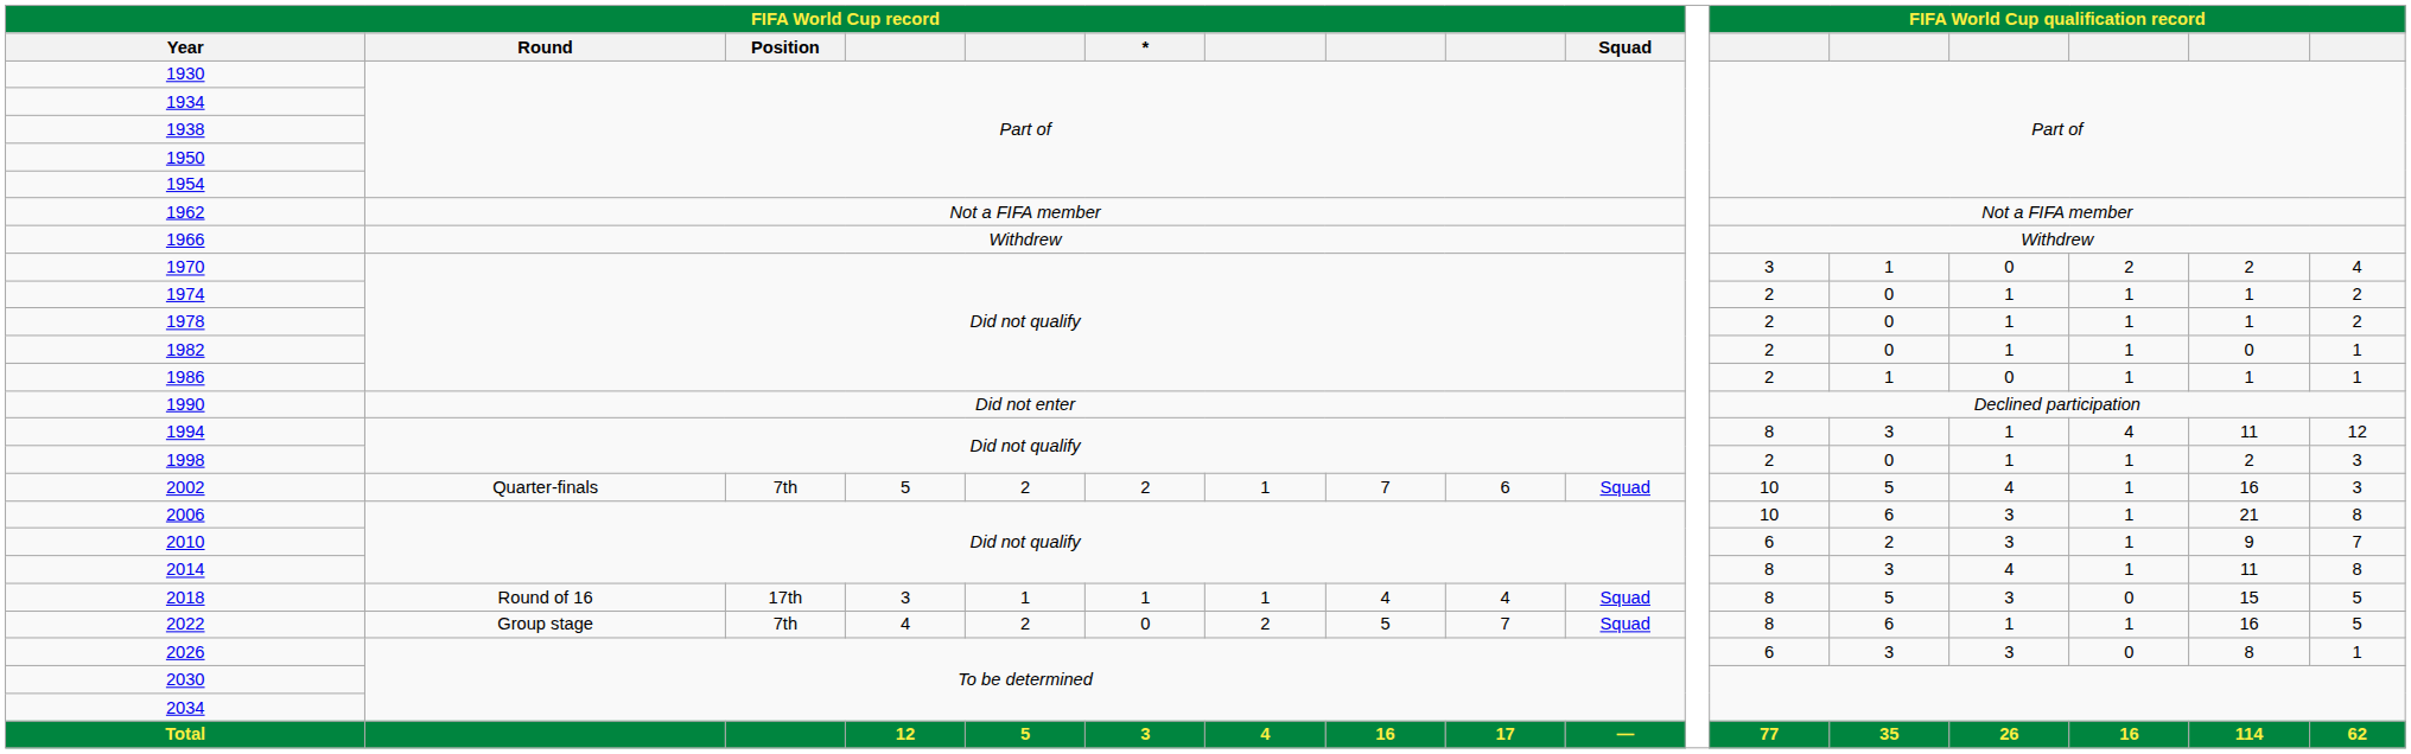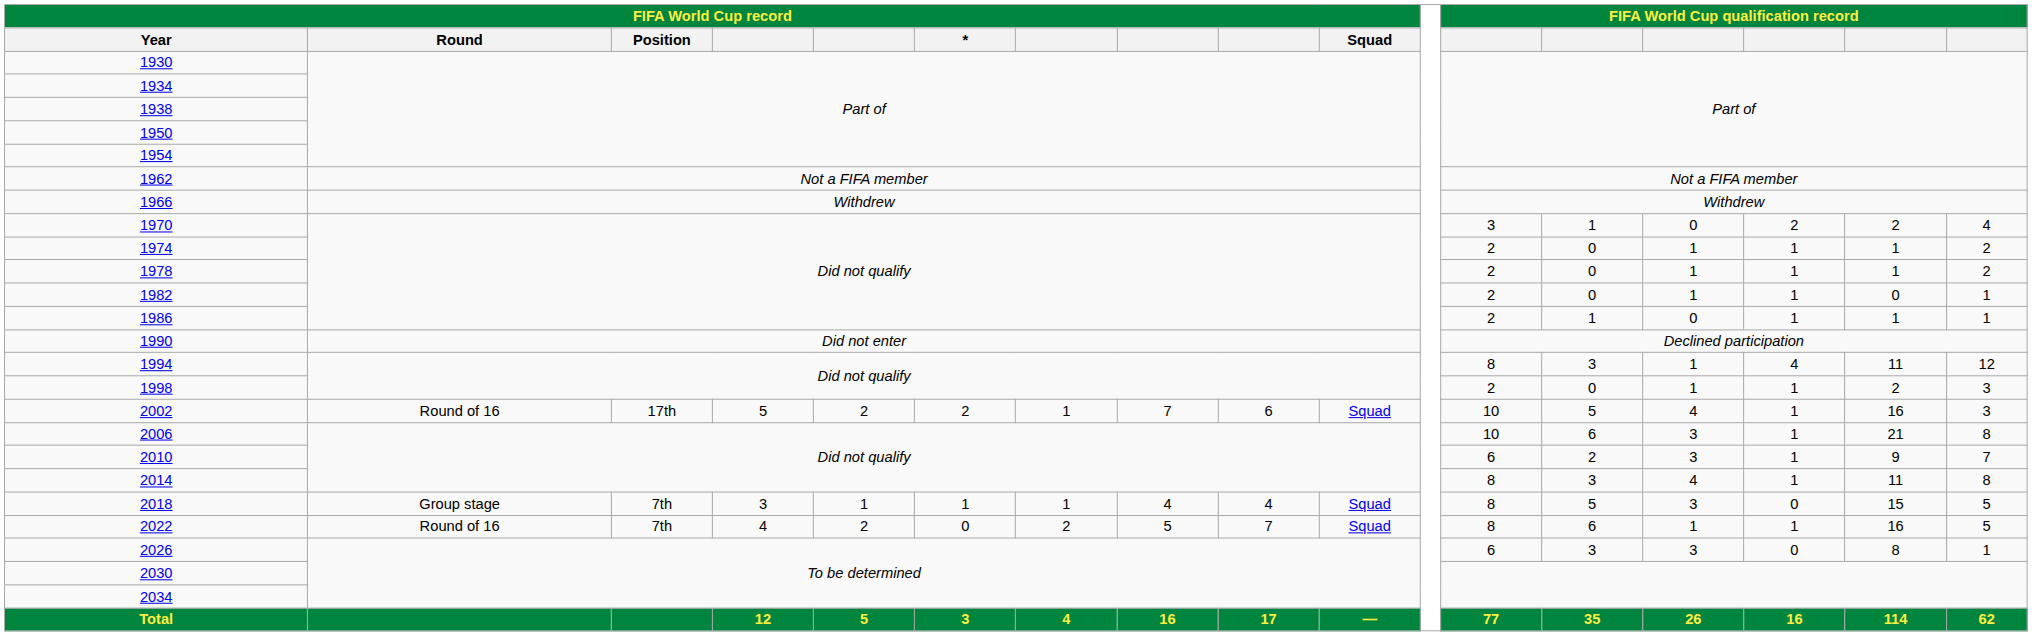2002 | FIFA World Cup record / Round: Quarter-finals -> Round of 16
2002 | FIFA World Cup record / Position: 7th -> 17th
2018 | FIFA World Cup record / Round: Round of 16 -> Group stage
2018 | FIFA World Cup record / Position: 17th -> 7th
2022 | FIFA World Cup record / Round: Group stage -> Round of 16
